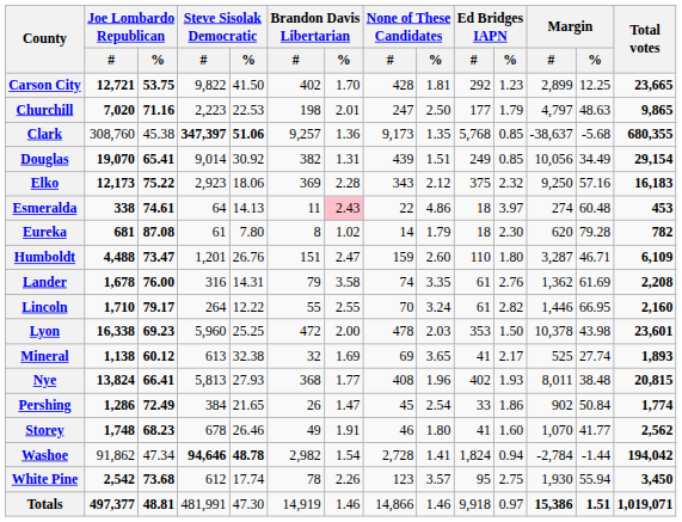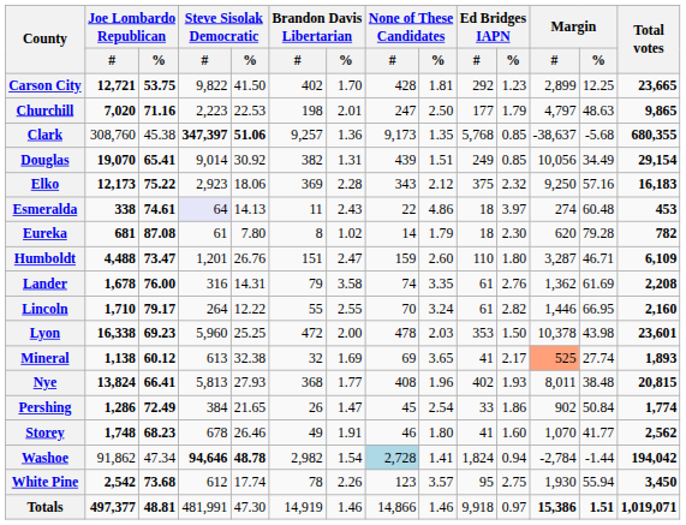Esmeralda | Steve Sisolak Democratic / #: no background -> lavender background
Esmeralda | Brandon Davis Libertarian / %: pink background -> no background
Mineral | Margin / #: no background -> lightsalmon background
Washoe | None of These Candidates / #: no background -> lightblue background
